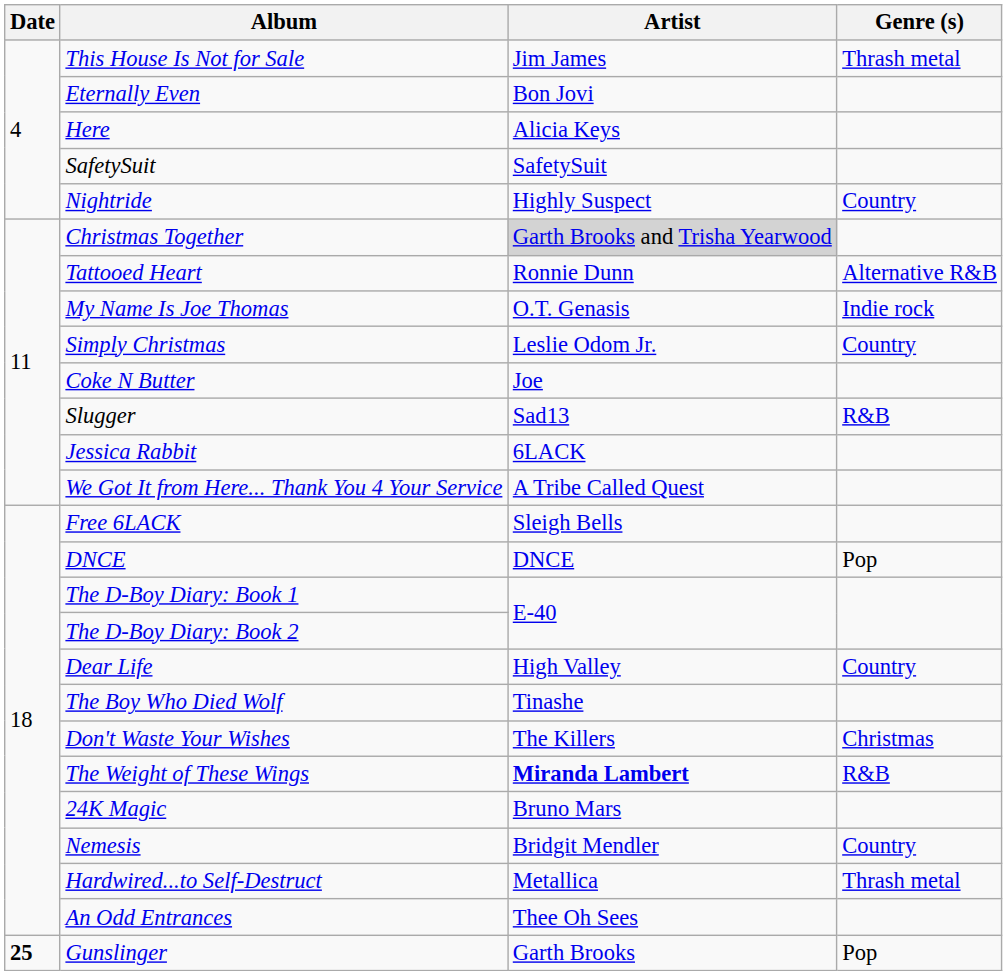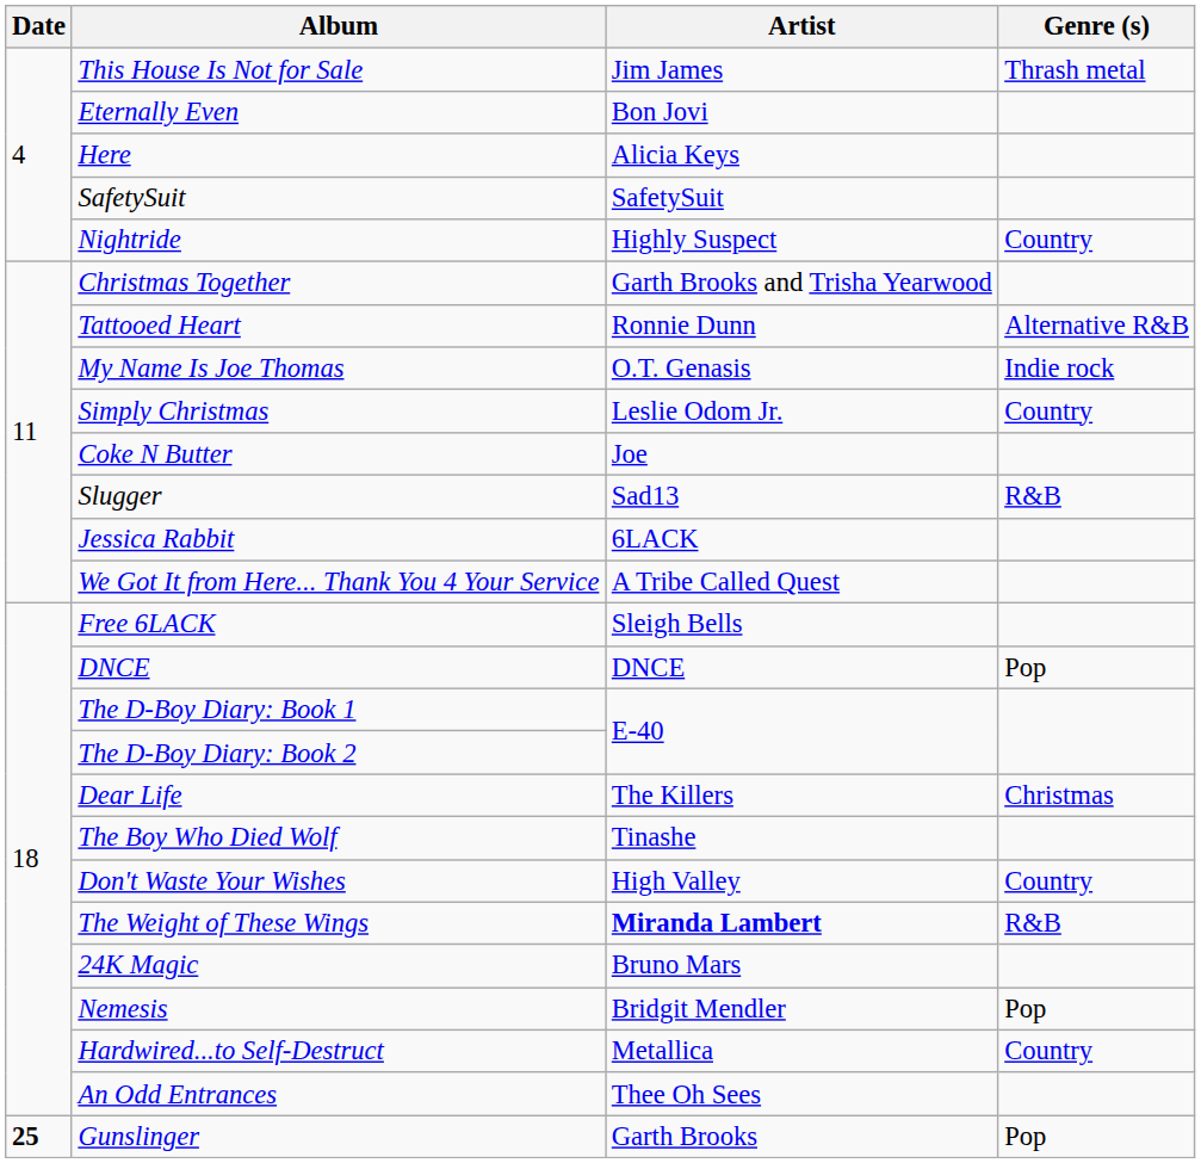Christmas Together | Artist: lightgrey background -> no background
Dear Life | Artist: High Valley -> The Killers
Dear Life | Genre (s): Country -> Christmas
Don't Waste Your Wishes | Artist: The Killers -> High Valley
Don't Waste Your Wishes | Genre (s): Christmas -> Country
Nemesis | Genre (s): Country -> Pop
Hardwired...to Self-Destruct | Genre (s): Thrash metal -> Country
